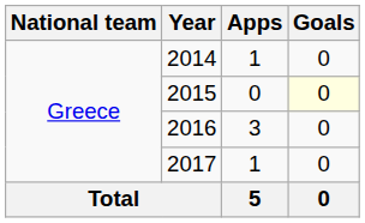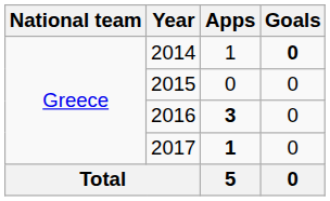2014 | Goals: normal -> bold
2015 | Goals: lightyellow background -> no background
2016 | Apps: normal -> bold
2017 | Apps: normal -> bold
